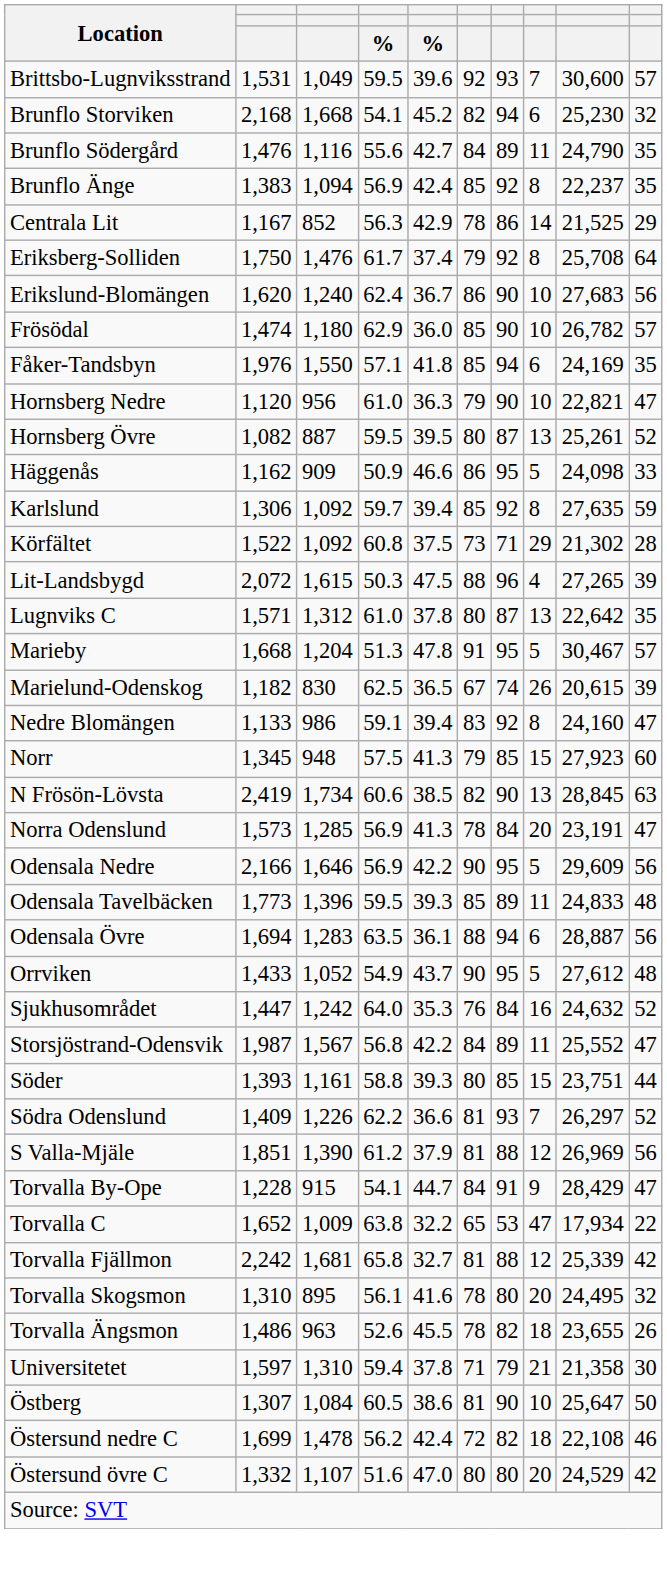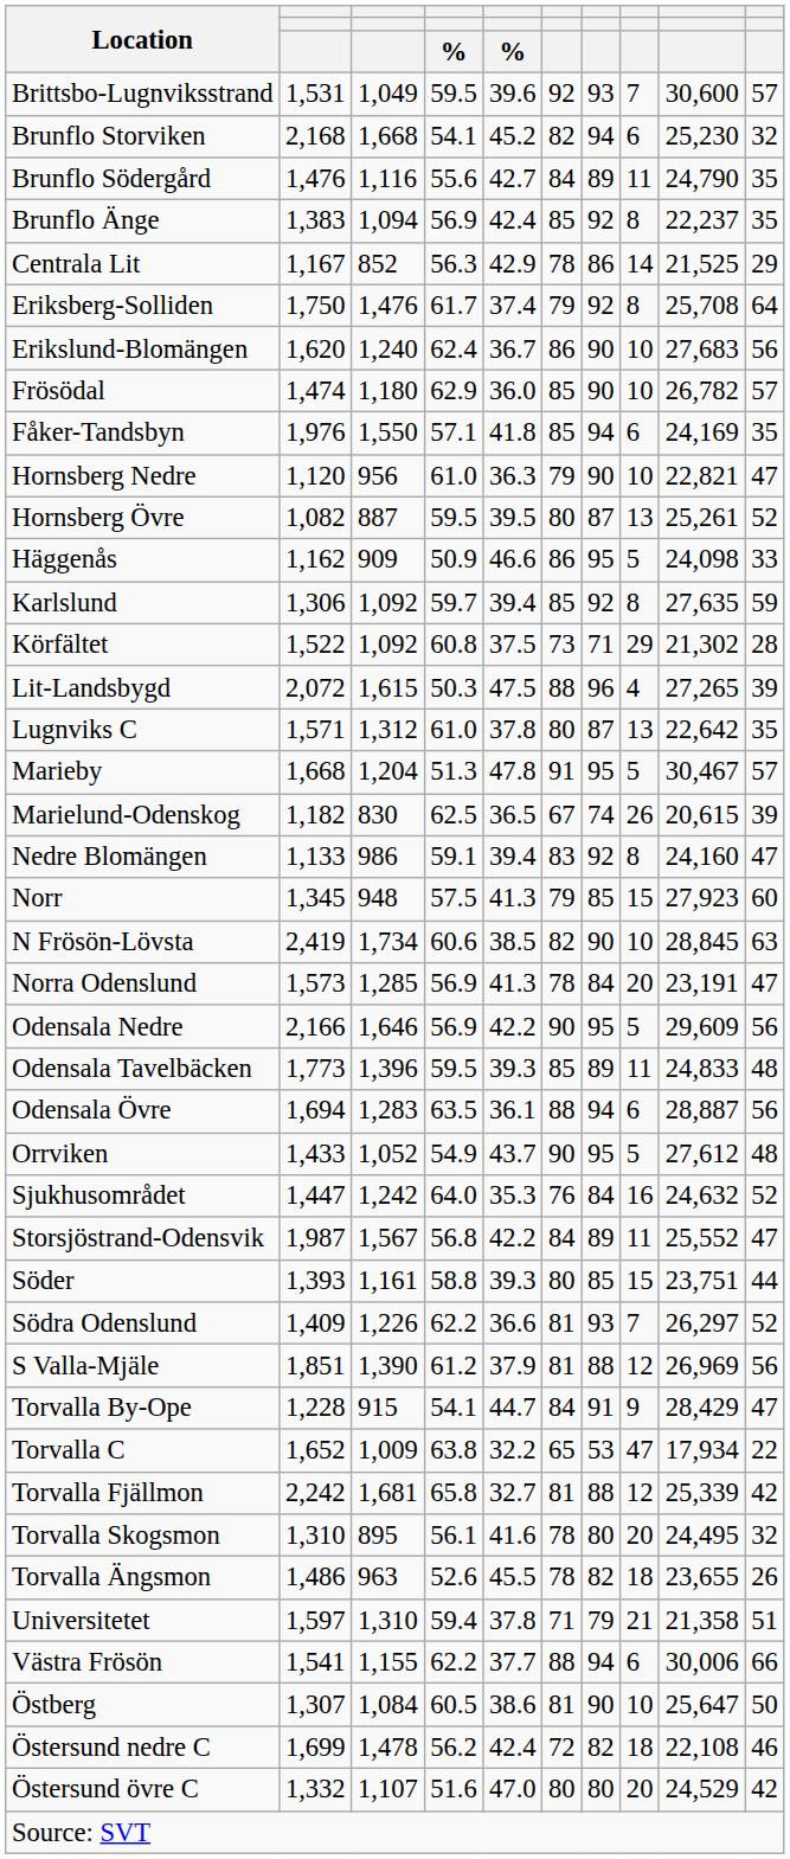N Frösön-Lövsta | column 8: 13 -> 10
Universitetet | column 10: 30 -> 51
+ row: Västra Frösön | 1,541 | 1,155 | 62.2 | 37.7 | 88 | 94 | 6 | 30,006 | 66
